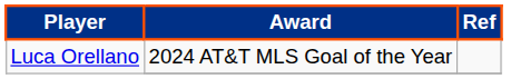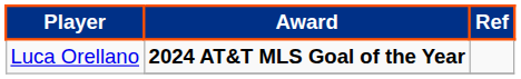Luca Orellano / 2024 AT&T MLS Goal of the Year | Award: normal -> bold
